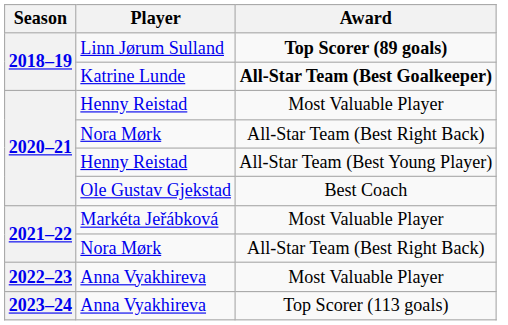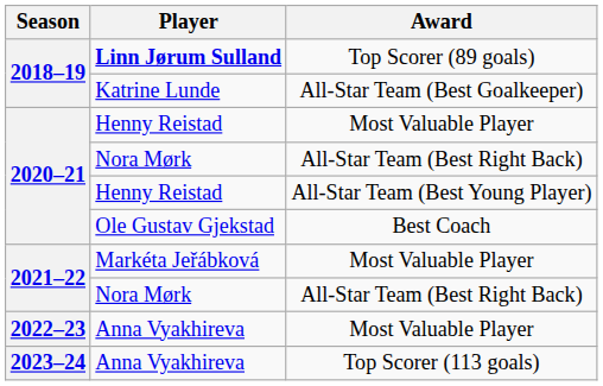Linn Jørum Sulland | Player: normal -> bold
Linn Jørum Sulland | Award: bold -> normal
Katrine Lunde | Award: bold -> normal
